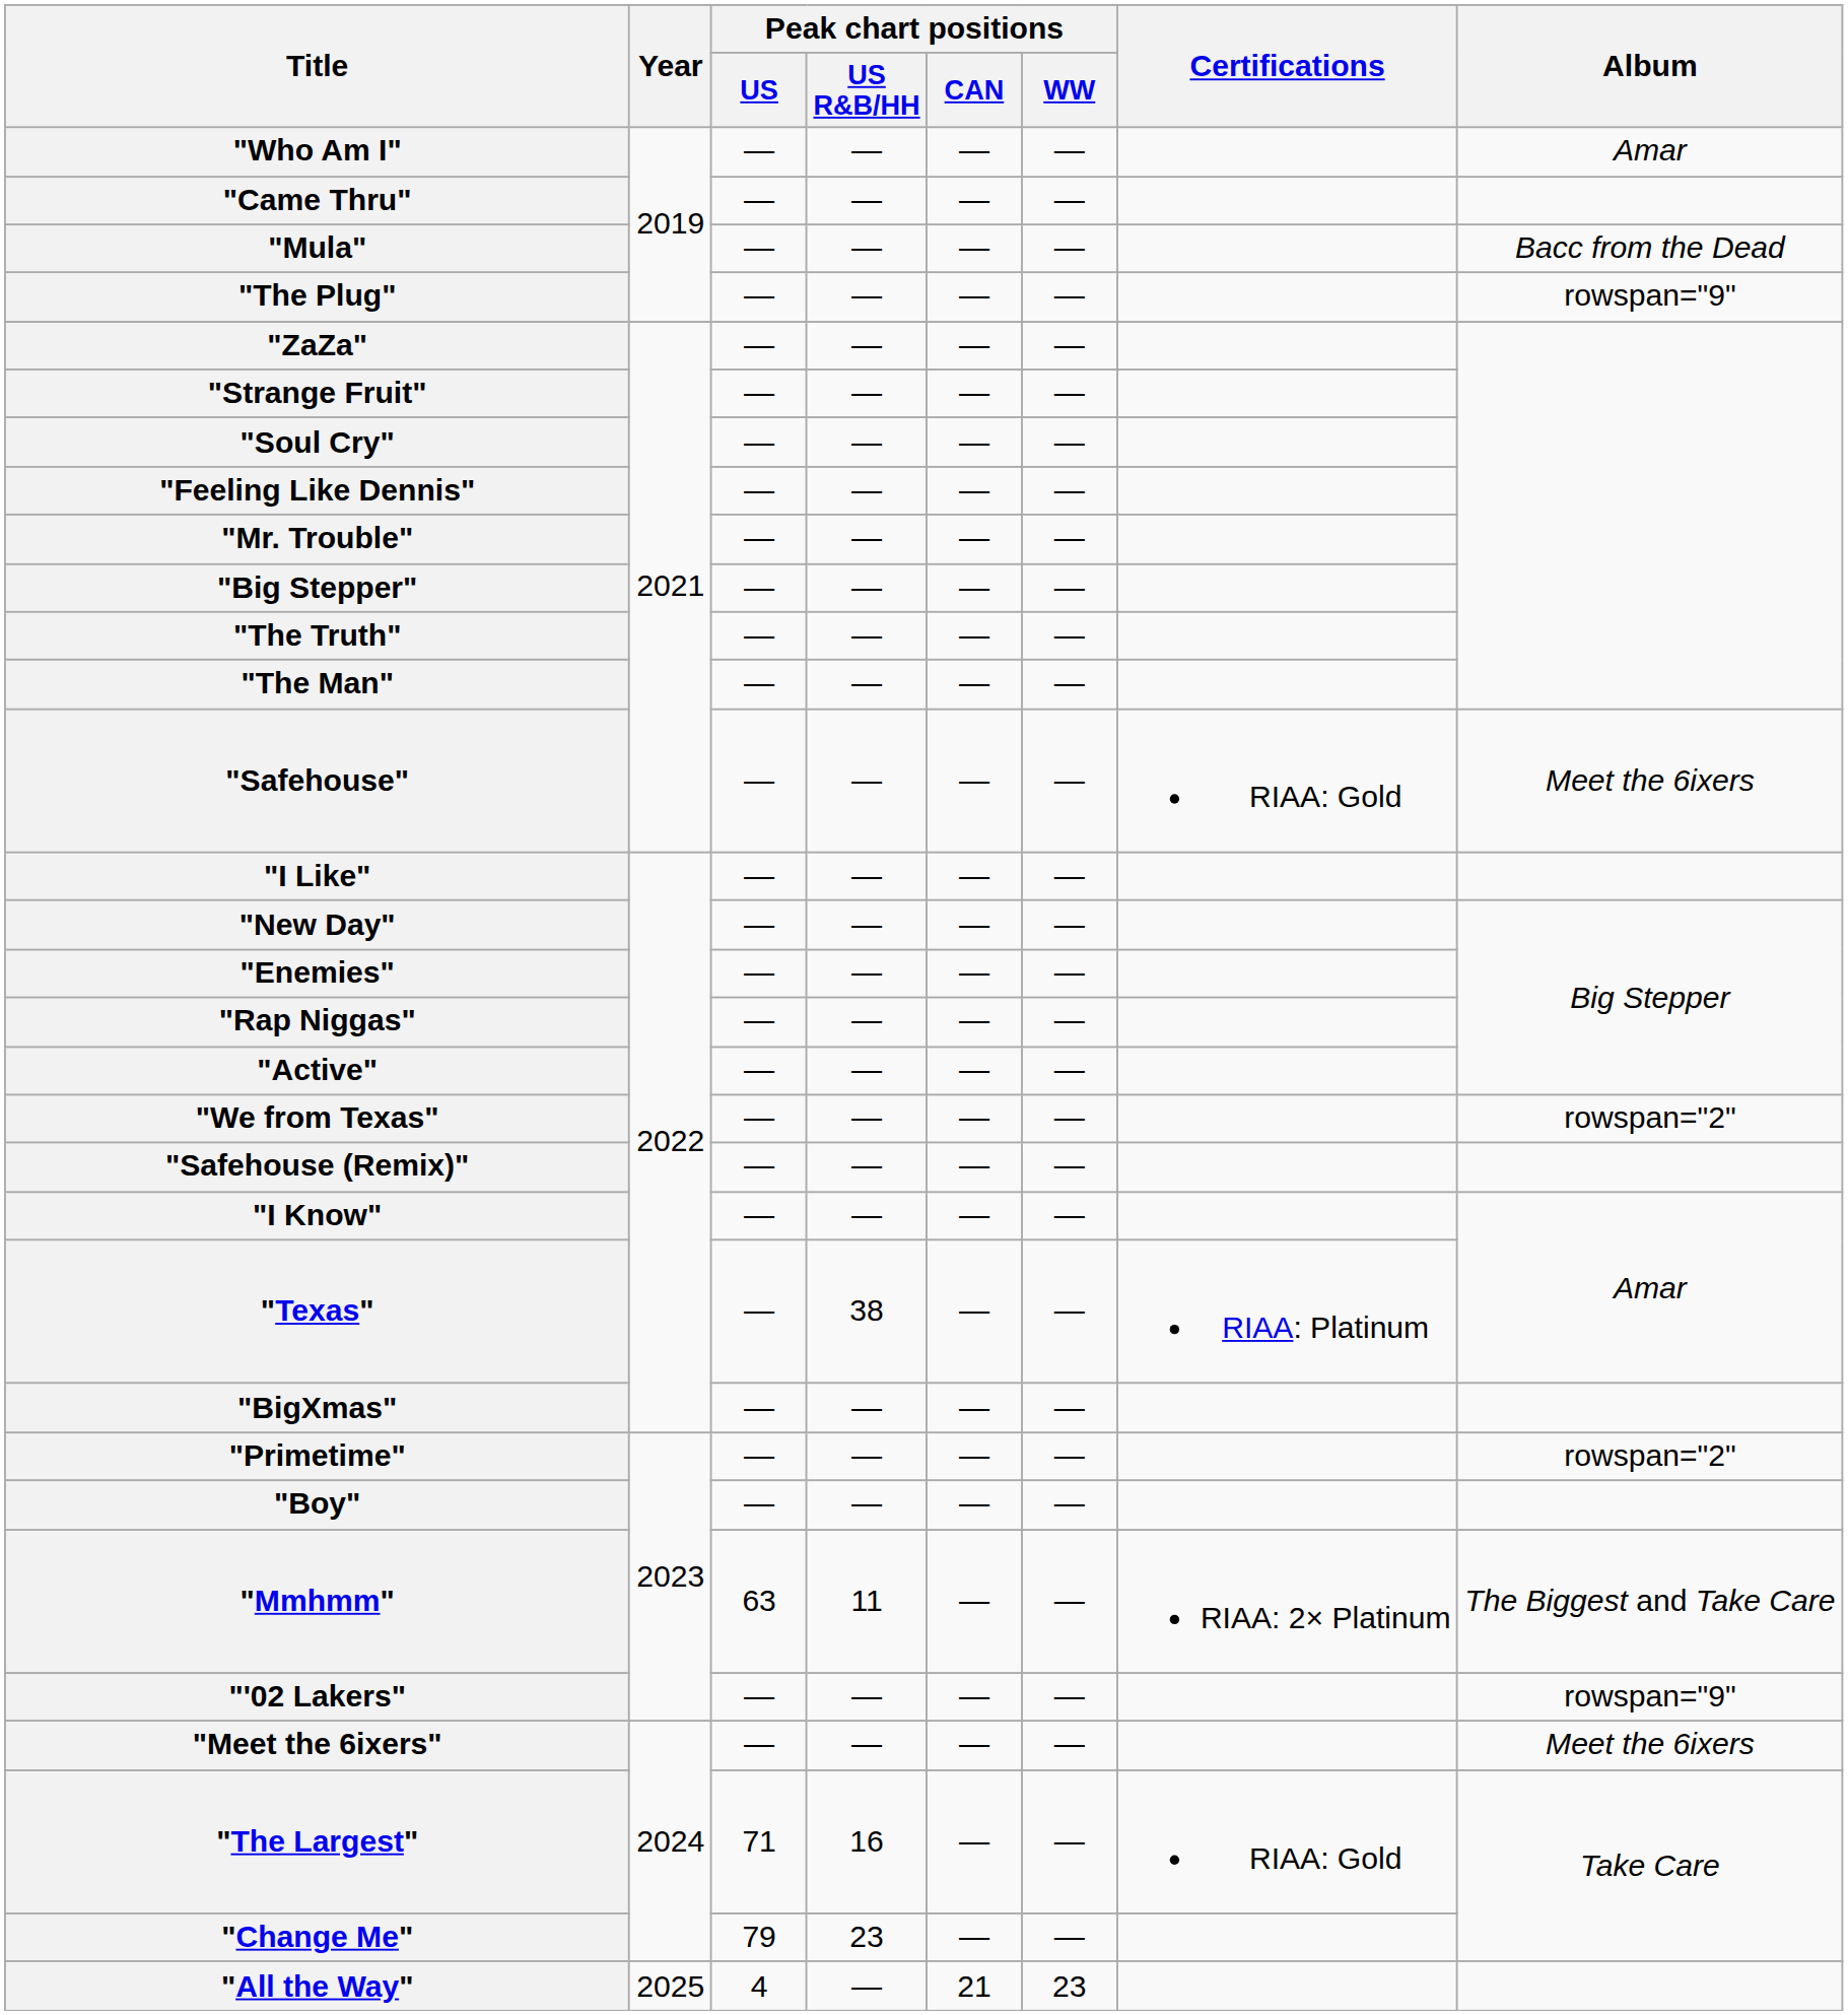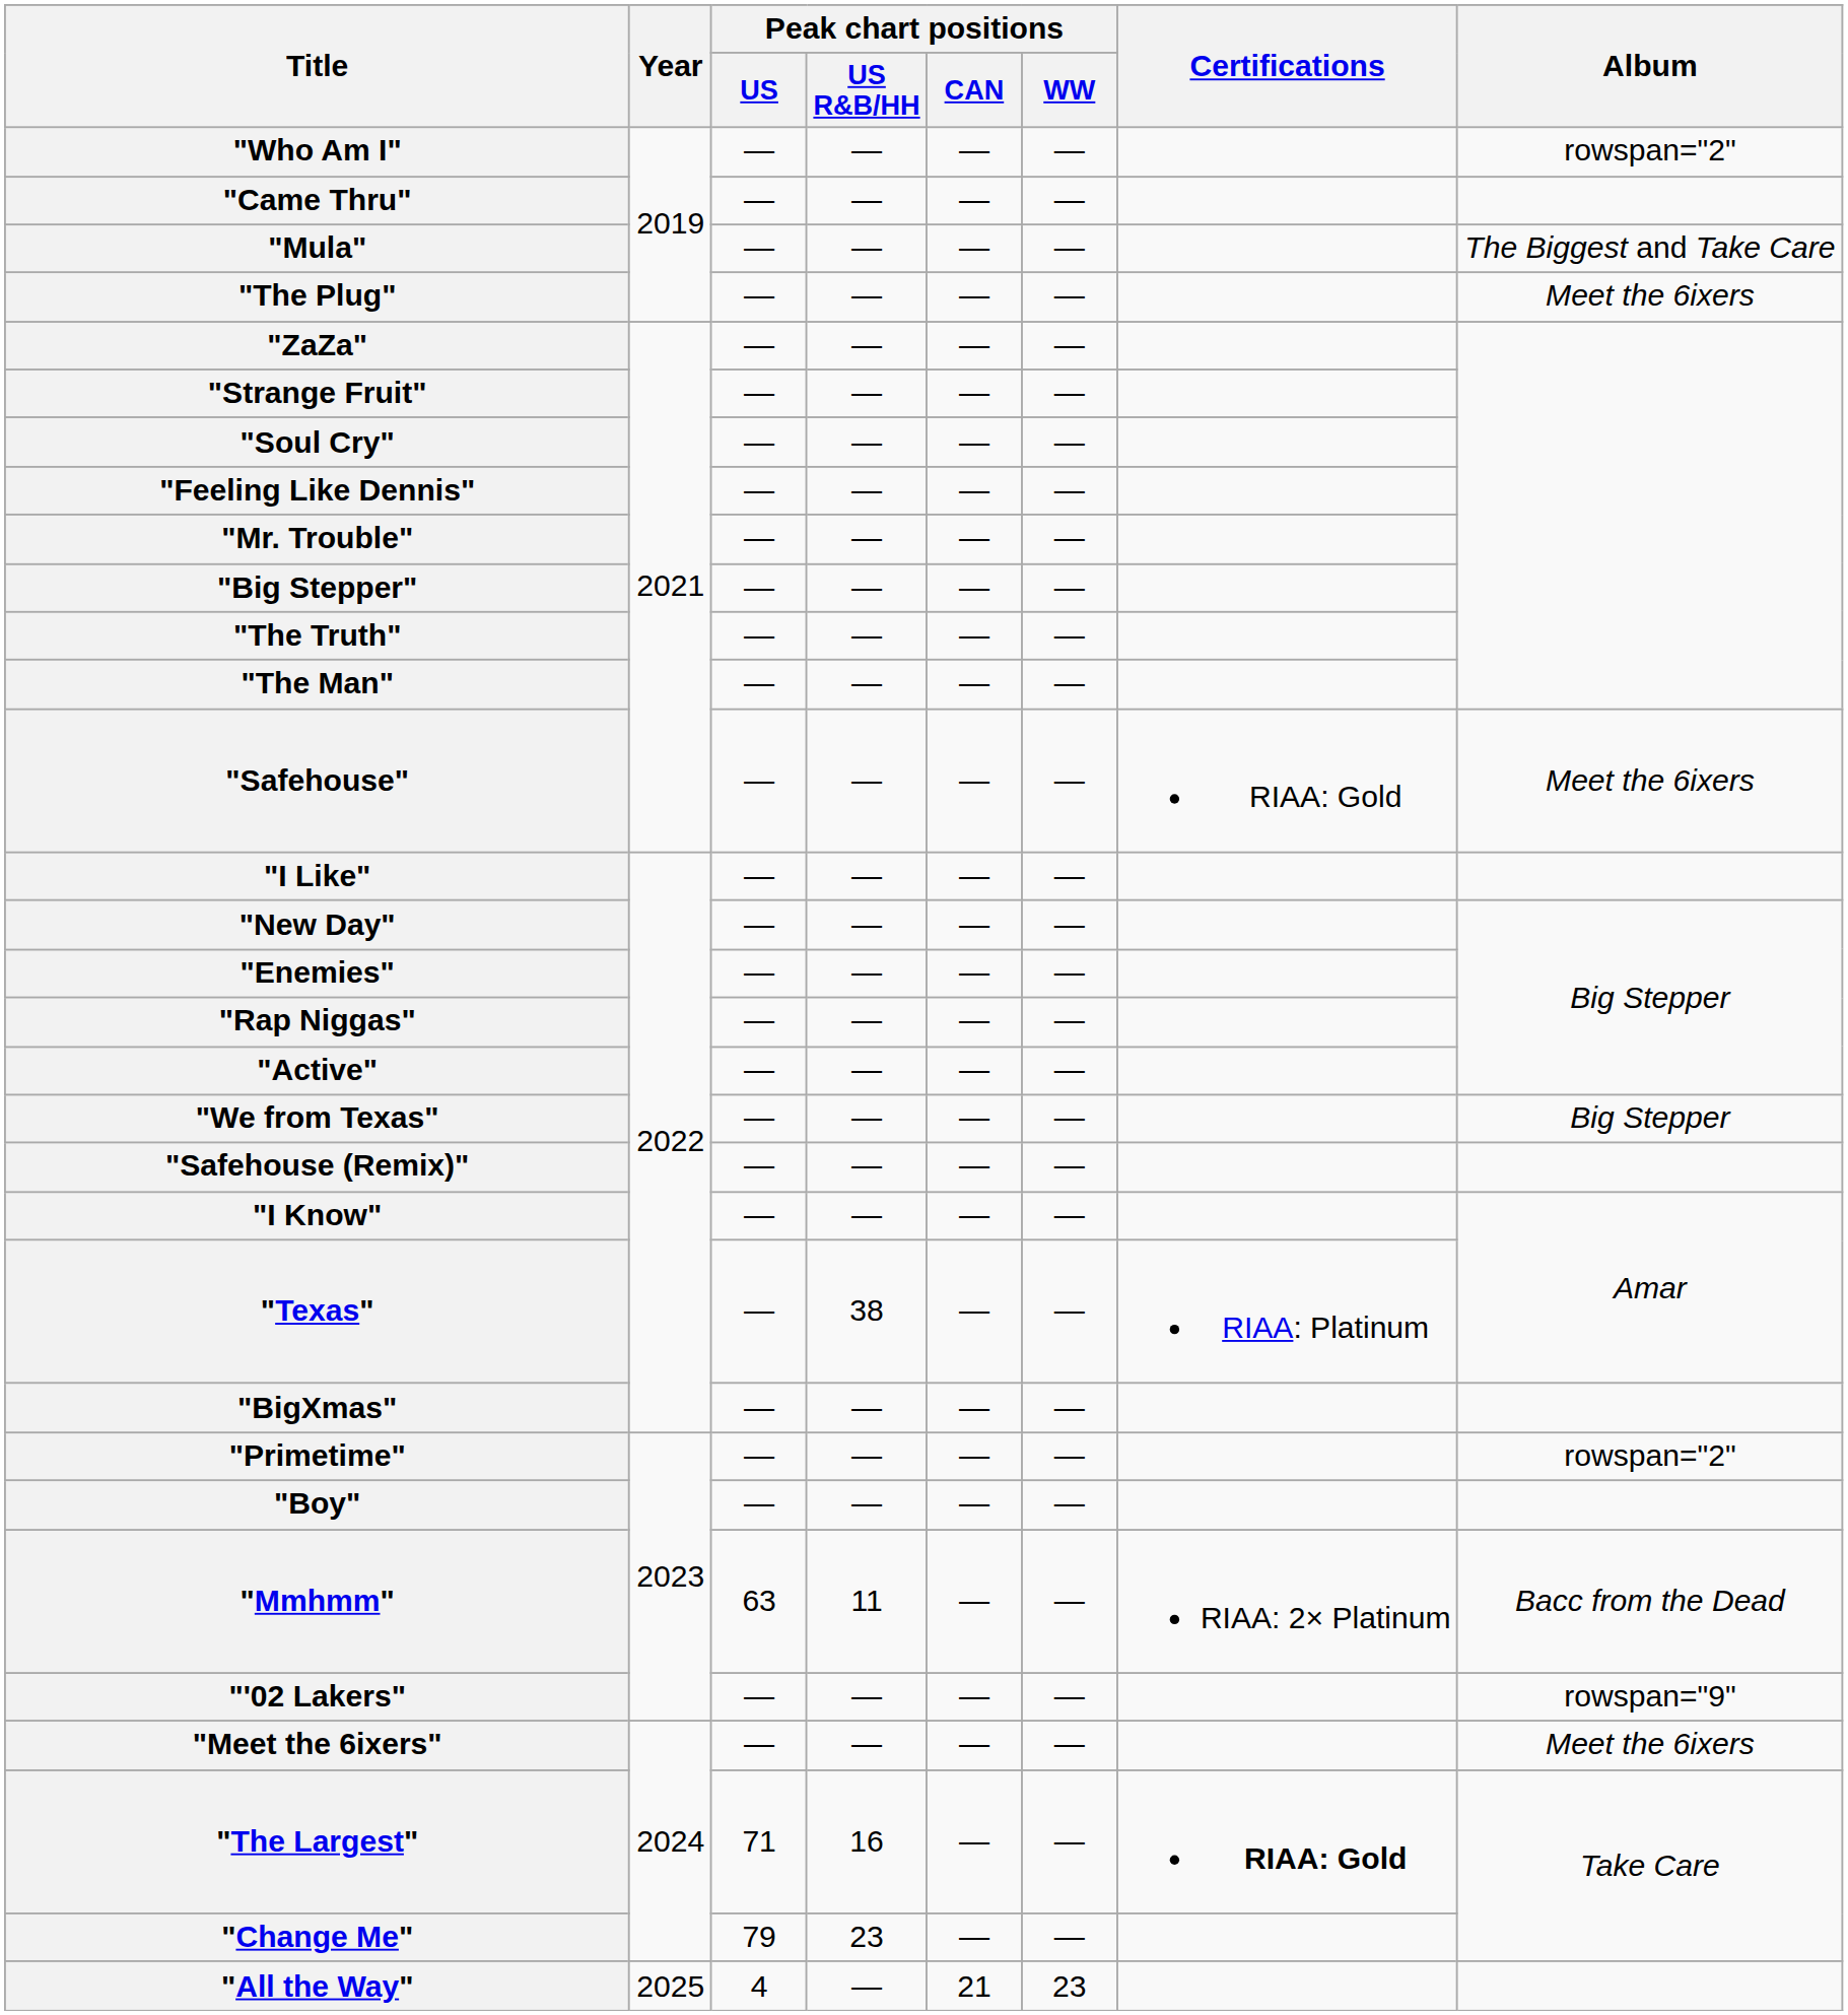"Who Am I" | Album: Amar -> rowspan="2"
"Mula" | Album: Bacc from the Dead -> The Biggest and Take Care
"The Plug" | Album: rowspan="9" -> Meet the 6ixers
"We from Texas" | Album: rowspan="2" -> Big Stepper
"Mmhmm" | Album: The Biggest and Take Care -> Bacc from the Dead
"The Largest" | Certifications: normal -> bold
